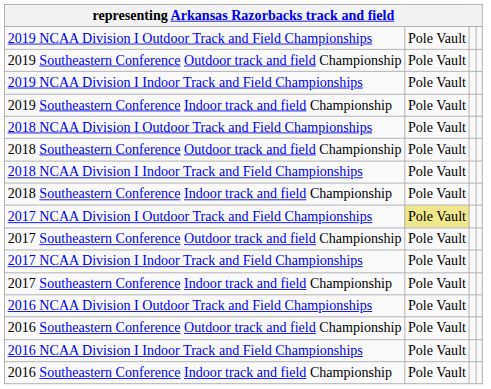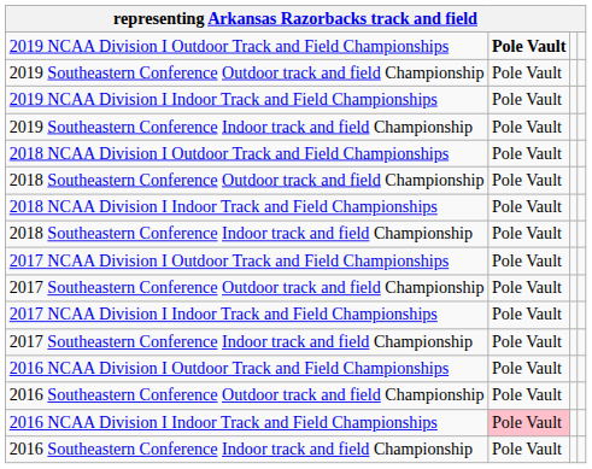2019 NCAA Division I Outdoor Track and Field Championships | column 2: normal -> bold
2017 NCAA Division I Outdoor Track and Field Championships | column 2: khaki background -> no background
2016 NCAA Division I Indoor Track and Field Championships | column 2: no background -> pink background
